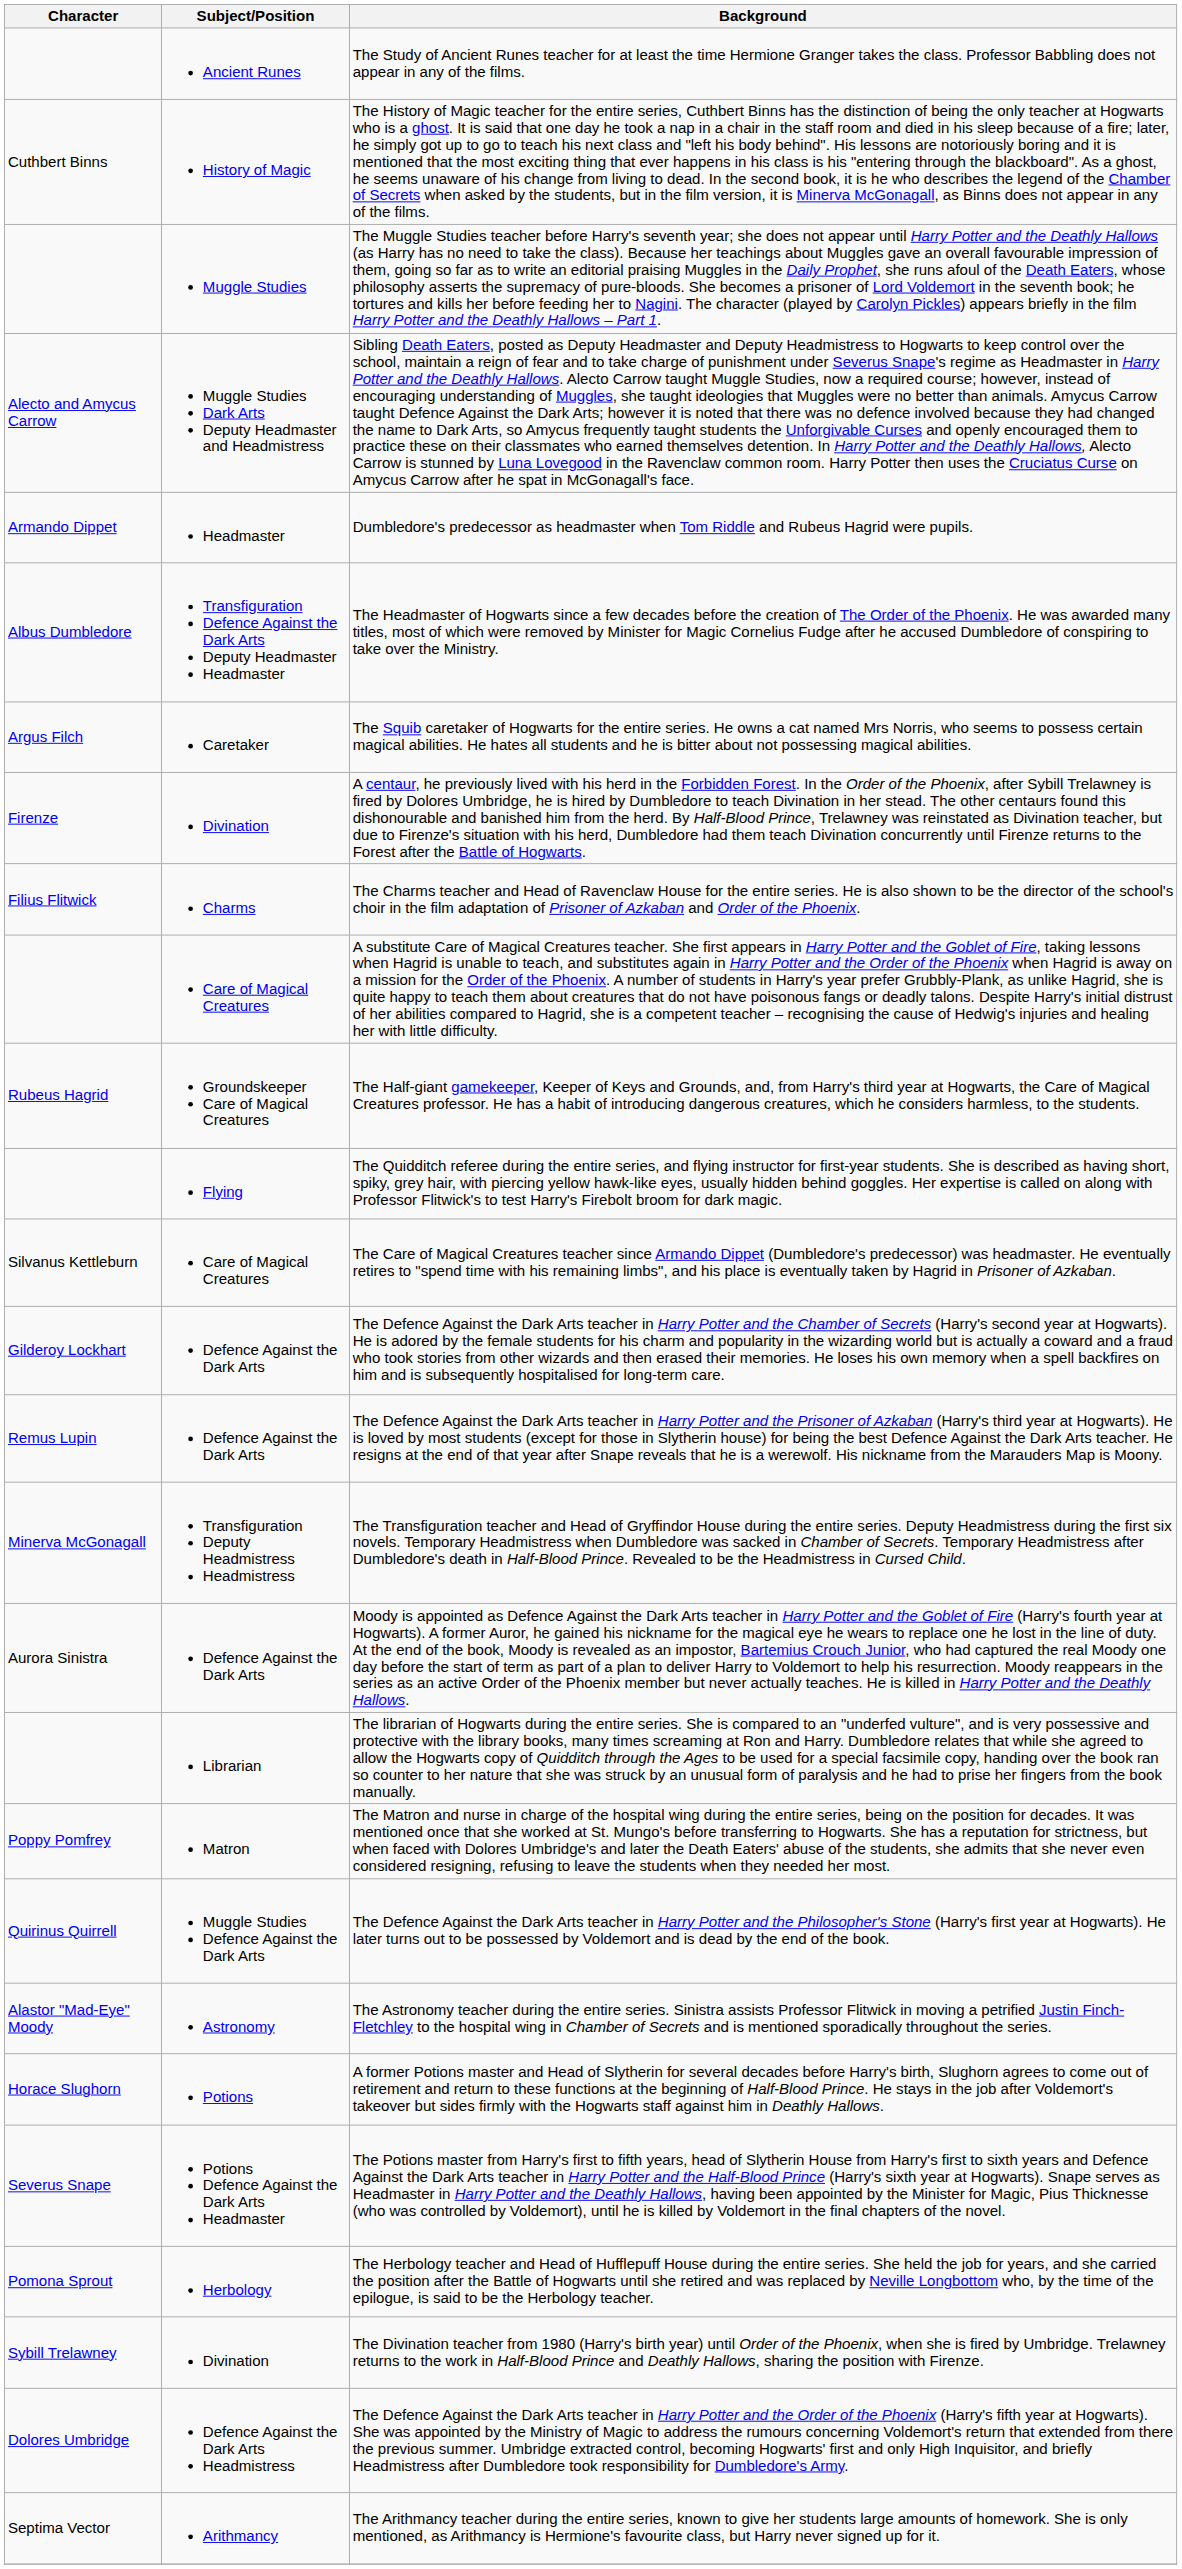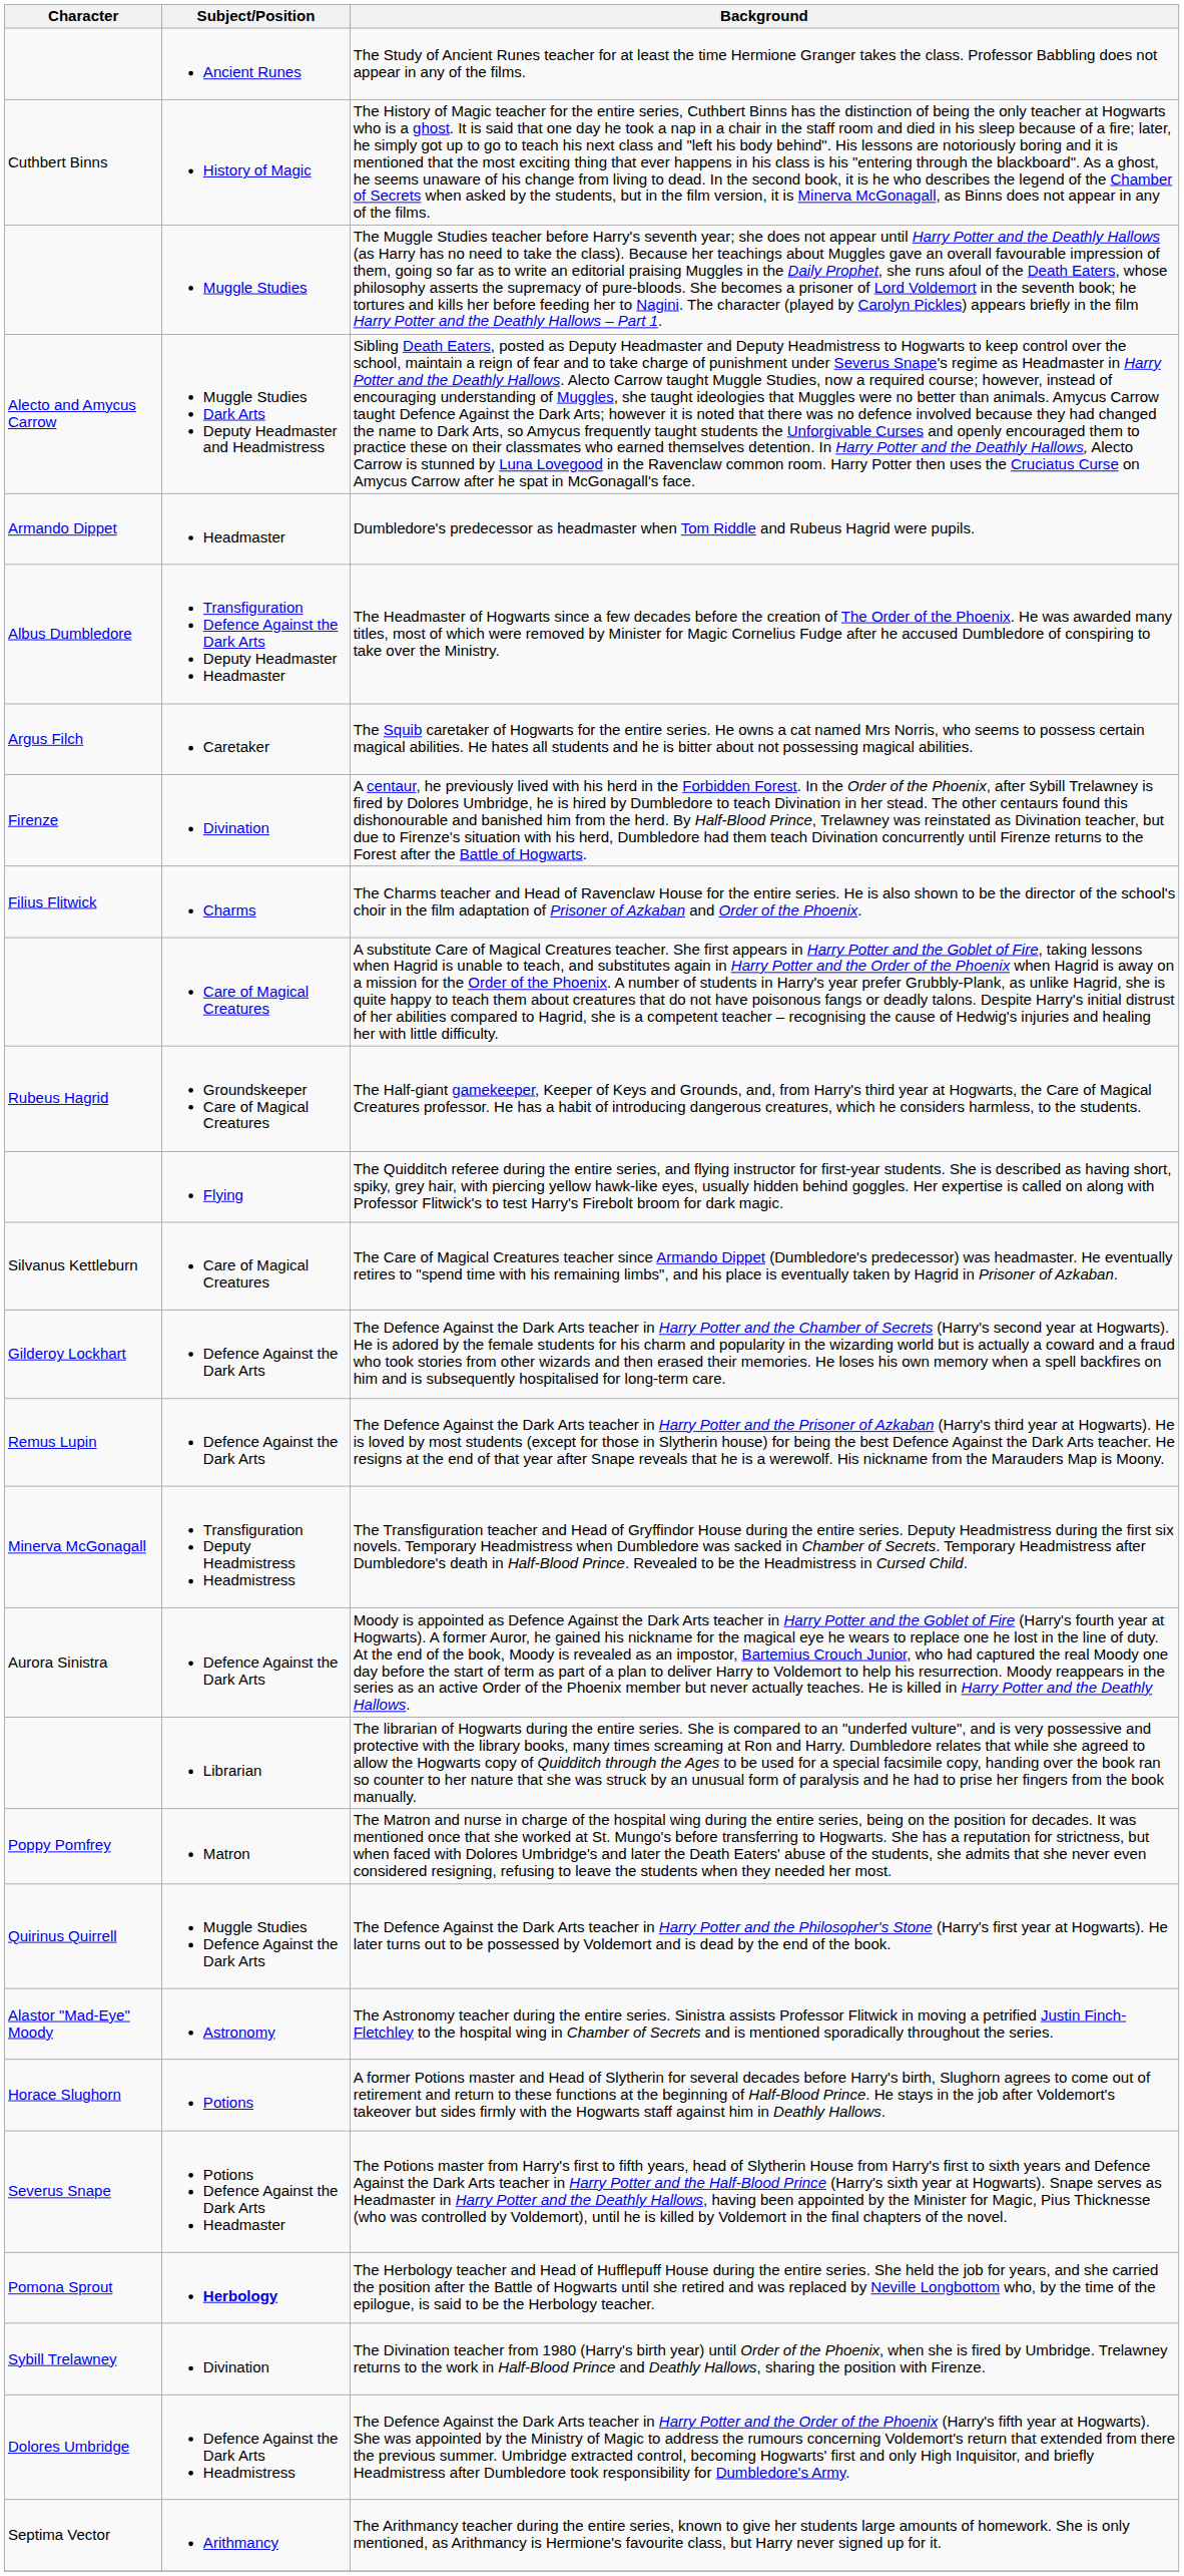row 25 | Subject/Position: normal -> bold
